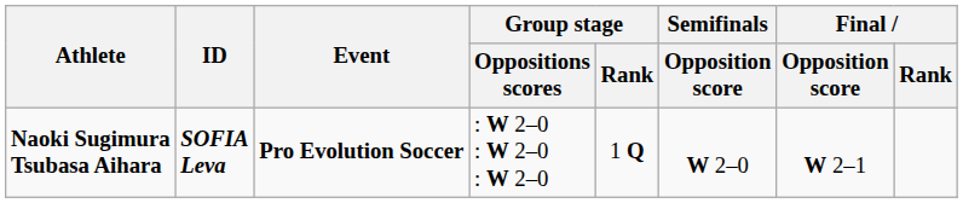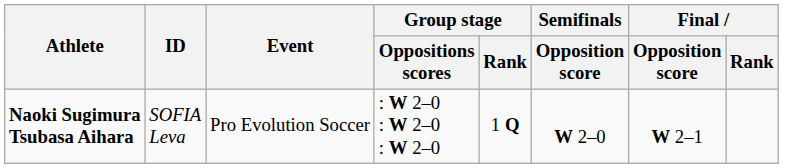Naoki Sugimura Tsubasa Aihara | ID: bold -> normal
Naoki Sugimura Tsubasa Aihara | Event: bold -> normal
